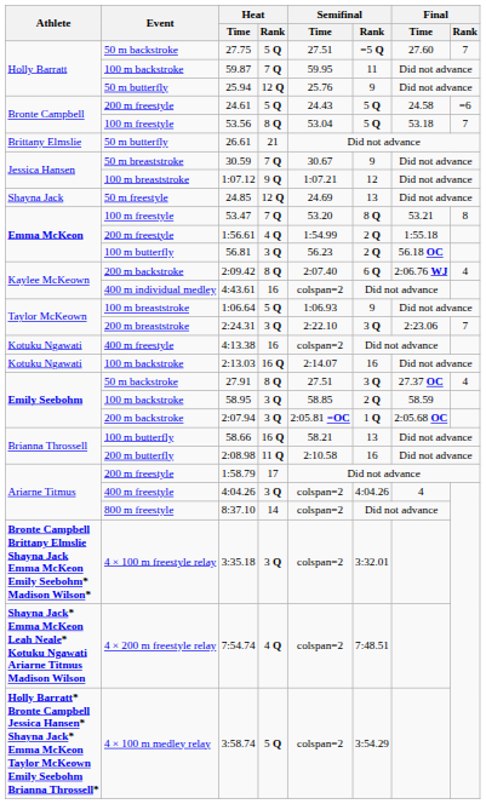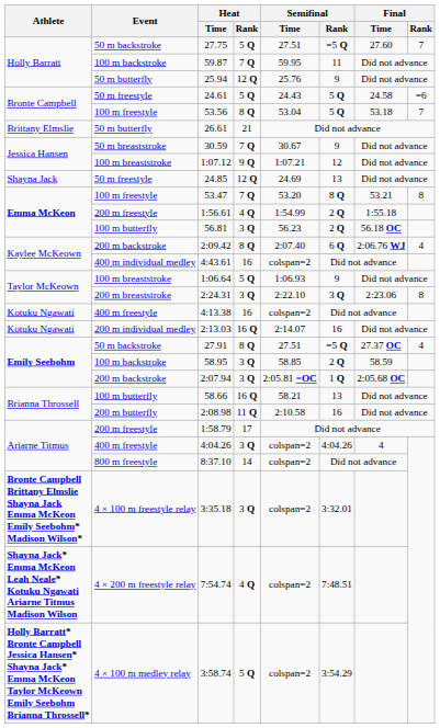24.61 | Event: 200 m freestyle -> 50 m freestyle
2:24.31 | Final / Rank: 7 -> 8
2:13.03 | Event: 100 m backstroke -> 200 m individual medley
27.91 | Semifinal / Rank: 3 Q -> =5 Q
